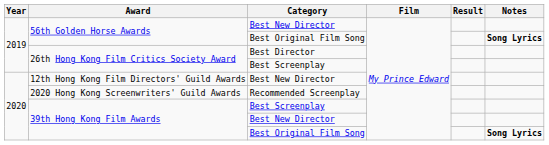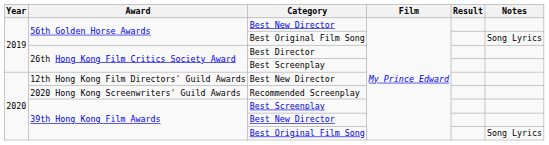56th Golden Horse Awards / Best Original Film Song | Notes: bold -> normal
39th Hong Kong Film Awards / Best Original Film Song | Notes: bold -> normal
